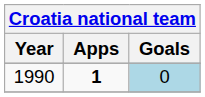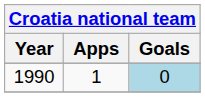1990 | Apps: bold -> normal
